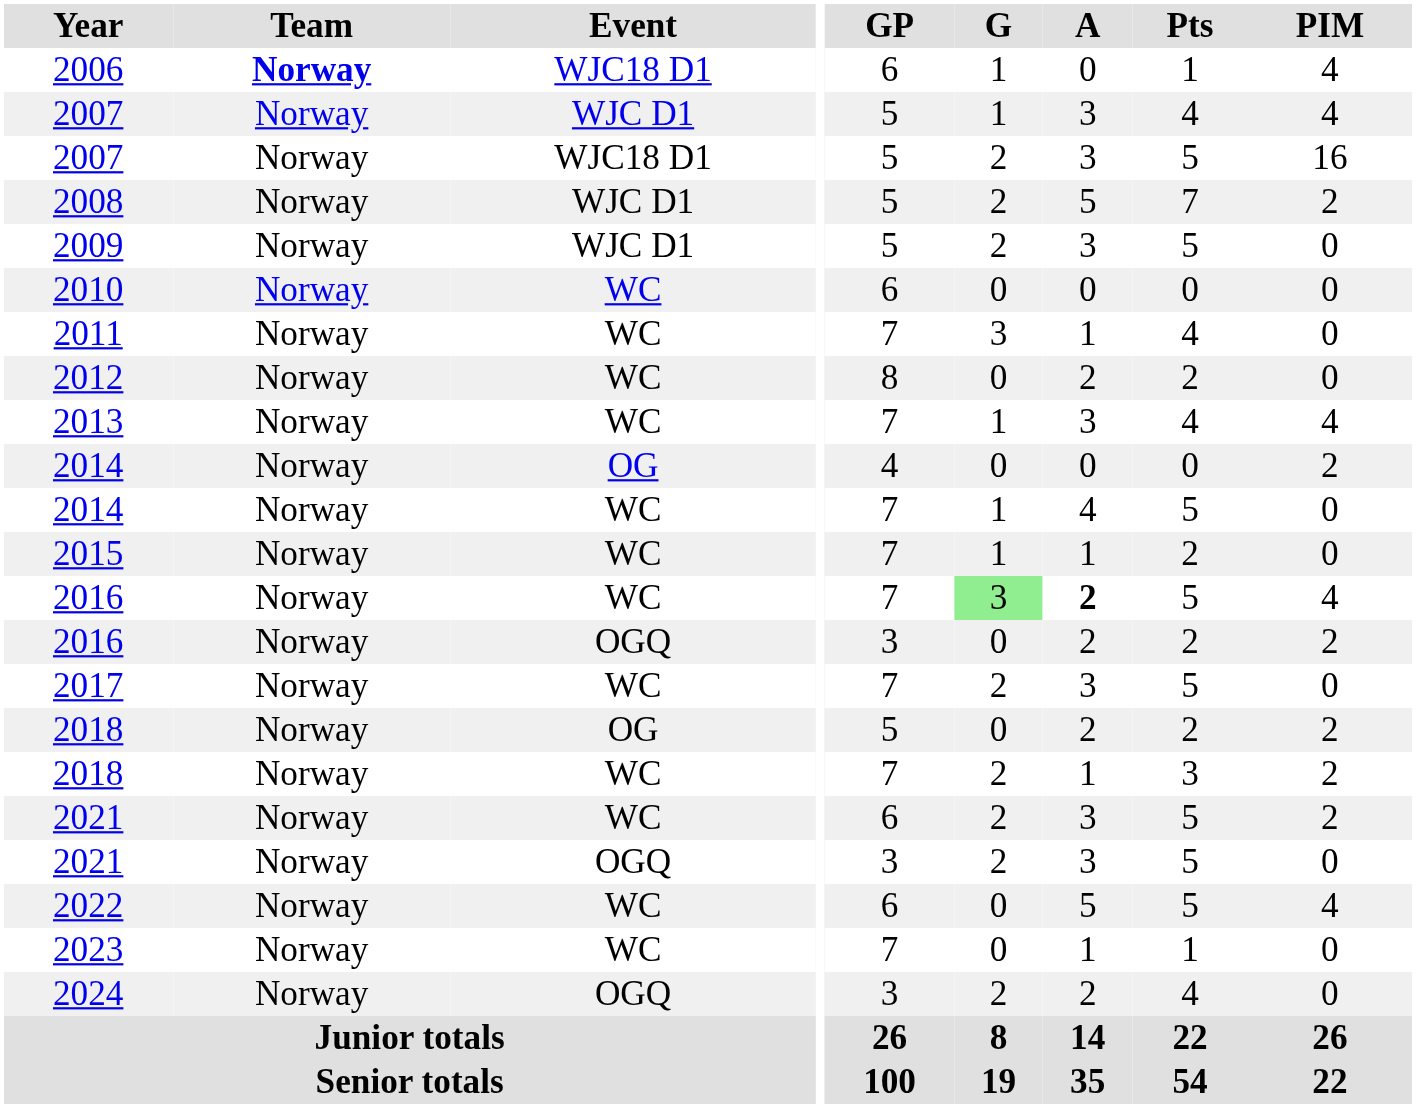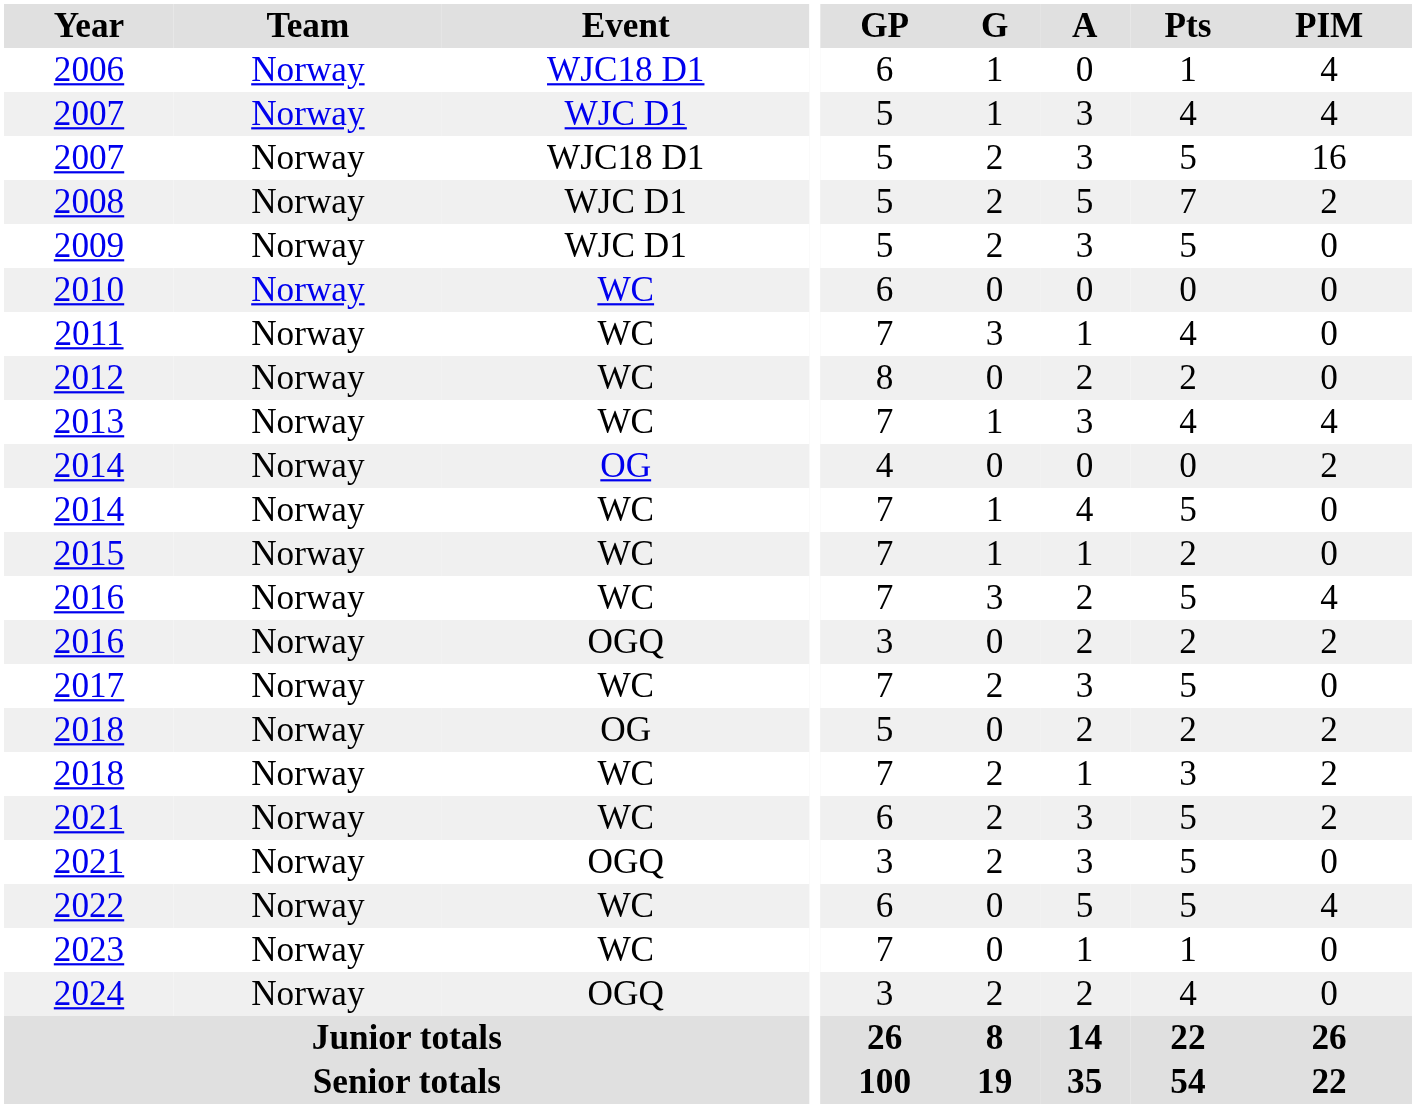2006 | Team: bold -> normal
2016 / WC | G: lightgreen background -> no background
2016 / WC | A: bold -> normal
